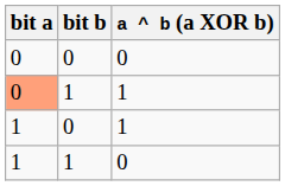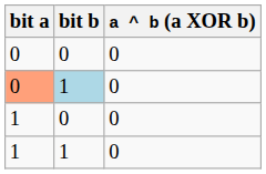row 3 | bit b: no background -> lightblue background
row 3 | a ^ b (a XOR b): 1 -> 0
row 4 | a ^ b (a XOR b): 1 -> 0
